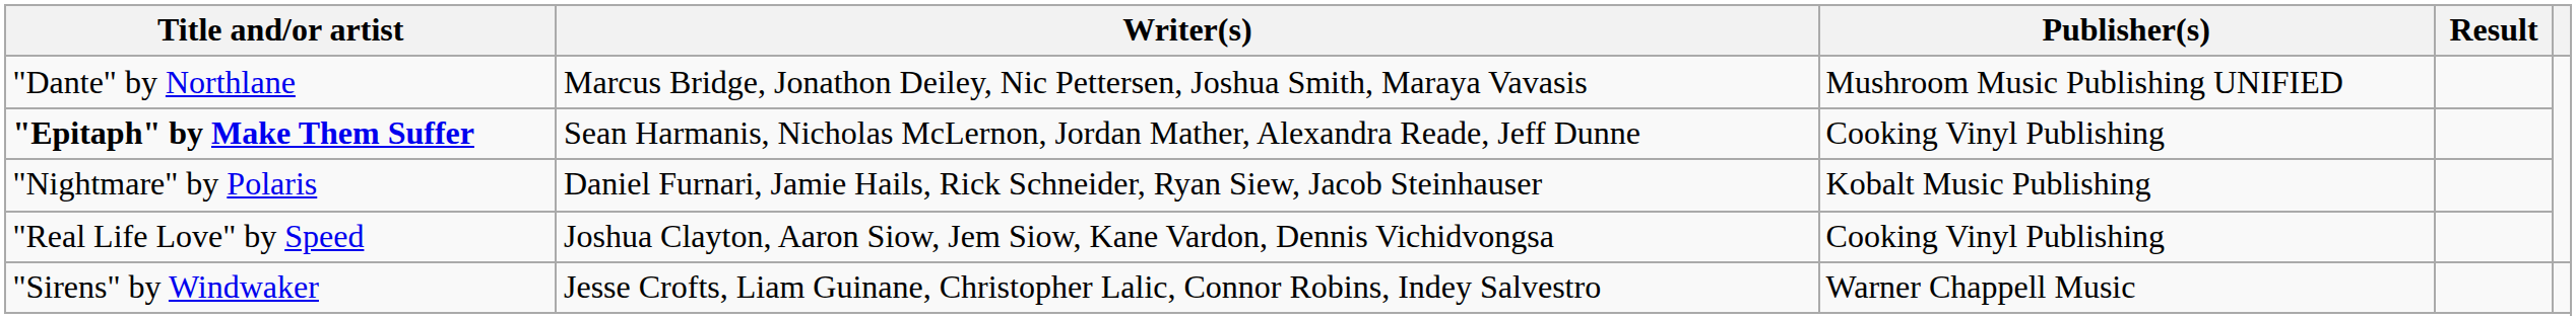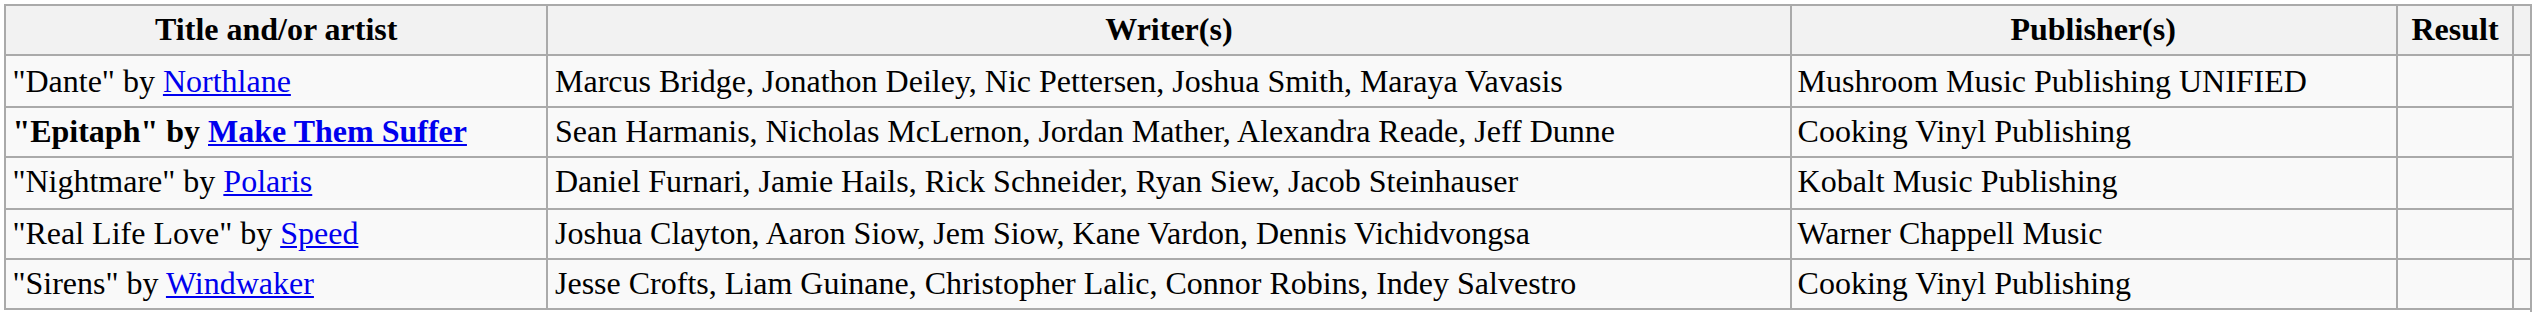"Real Life Love" by Speed | Publisher(s): Cooking Vinyl Publishing -> Warner Chappell Music
"Sirens" by Windwaker | Publisher(s): Warner Chappell Music -> Cooking Vinyl Publishing
